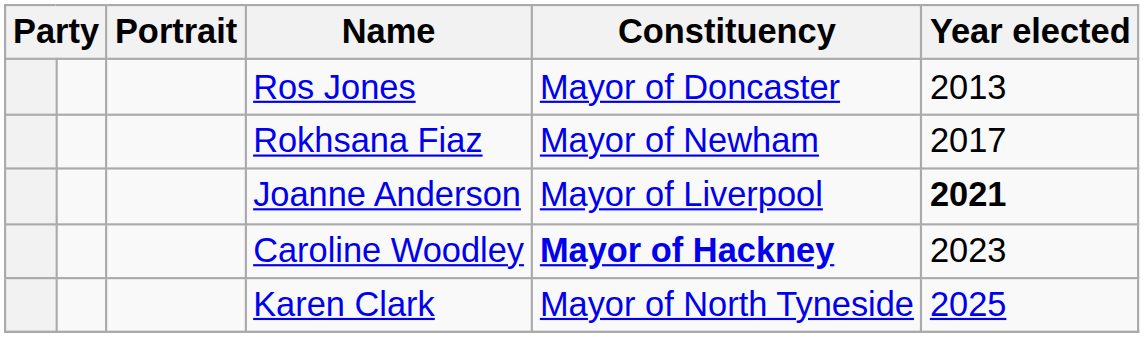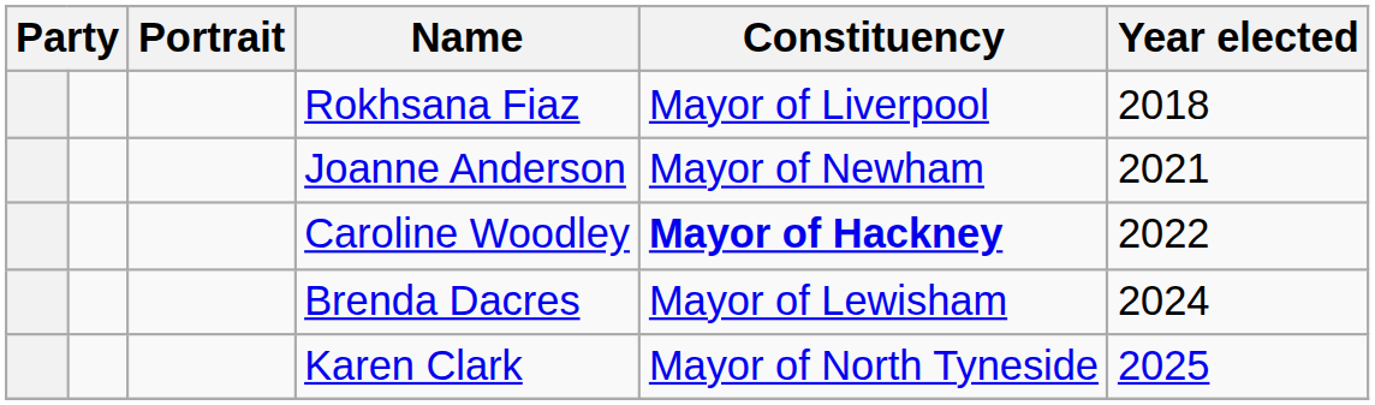- row: Ros Jones | Mayor of Doncaster | 2013
Rokhsana Fiaz | Constituency: Mayor of Newham -> Mayor of Liverpool
Rokhsana Fiaz | Year elected: 2017 -> 2018
Joanne Anderson | Constituency: Mayor of Liverpool -> Mayor of Newham
Joanne Anderson | Year elected: bold -> normal
Caroline Woodley | Year elected: 2023 -> 2022
+ row: Brenda Dacres | Mayor of Lewisham | 2024
